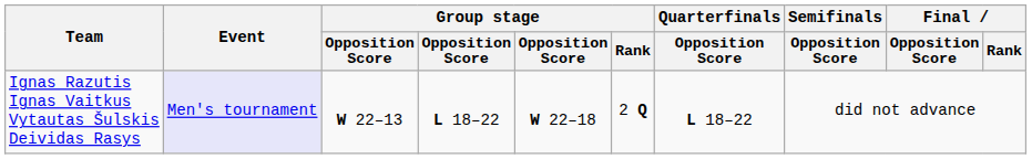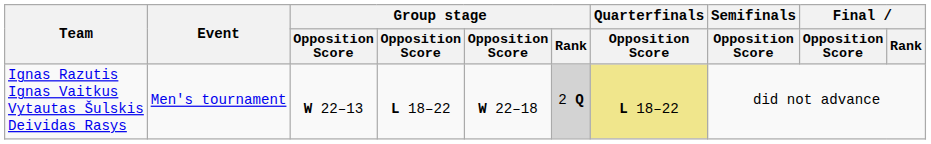Ignas Razutis Ignas Vaitkus Vytautas Šulskis Deividas Rasys | Event: lavender background -> no background
Ignas Razutis Ignas Vaitkus Vytautas Šulskis Deividas Rasys | Group stage / Rank: no background -> lightgrey background
Ignas Razutis Ignas Vaitkus Vytautas Šulskis Deividas Rasys | Quarterfinals / Opposition Score: no background -> khaki background
